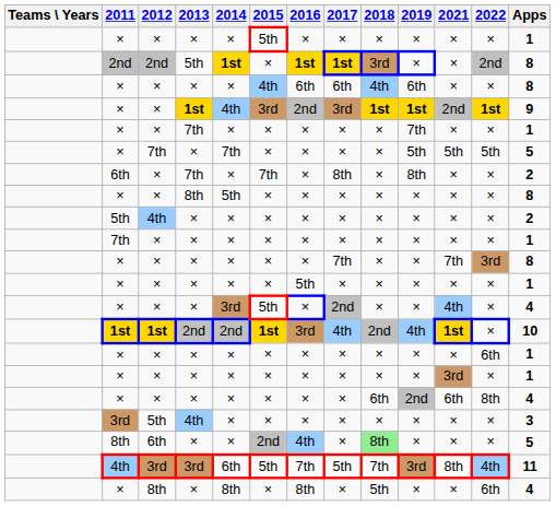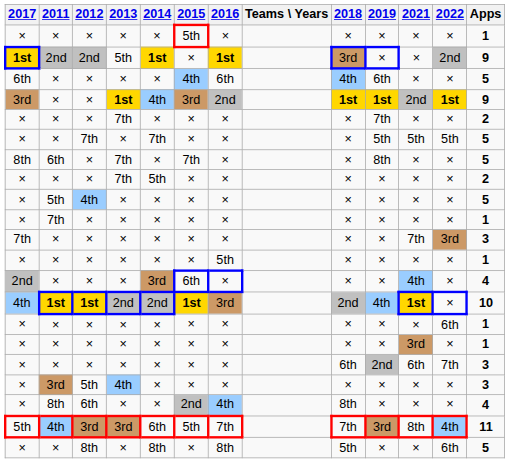columns swapped: Teams \ Years <-> 2017
row 3 | Apps: 8 -> 9
row 4 | Apps: 8 -> 5
row 6 | Apps: 1 -> 2
row 8 | Apps: 2 -> 5
row 9 | 2013: 8th -> 7th
row 9 | Apps: 8 -> 2
row 10 | Apps: 2 -> 5
row 12 | Apps: 8 -> 3
row 14 | 2015: 5th -> 6th
row 18 | 2022: 8th -> 7th
row 18 | Apps: 4 -> 3
row 20 | 2018: lightgreen background -> no background
row 20 | Apps: 5 -> 4
row 22 | Apps: 4 -> 5
